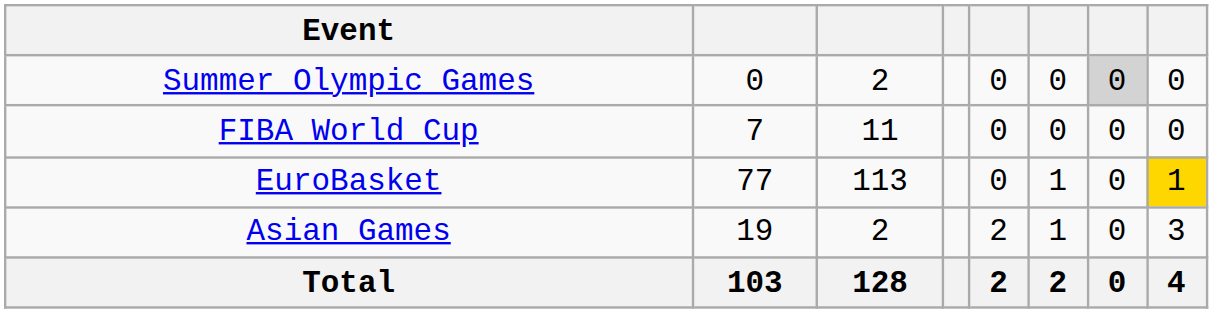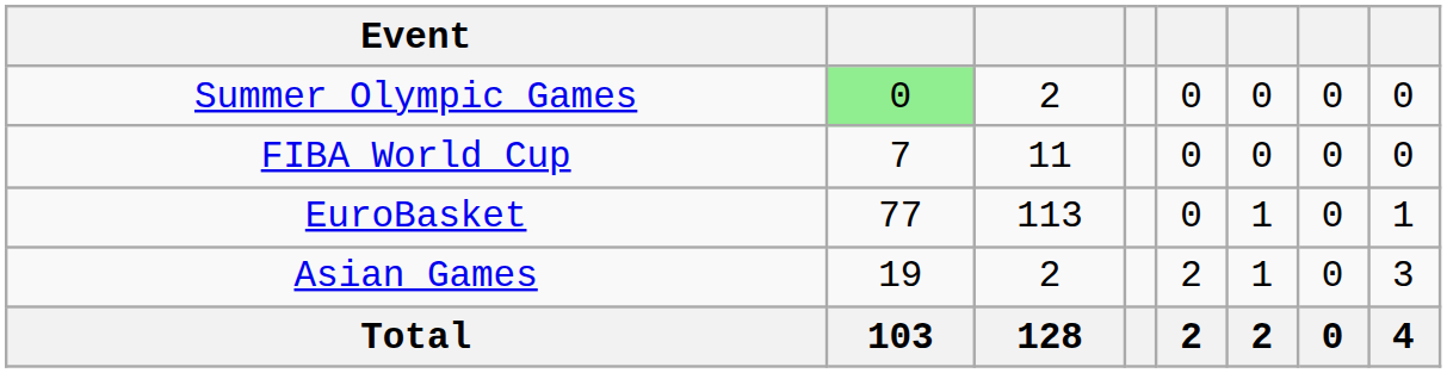Summer Olympic Games | column 2: no background -> lightgreen background
Summer Olympic Games | column 7: lightgrey background -> no background
EuroBasket | column 8: gold background -> no background
